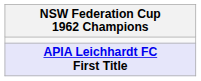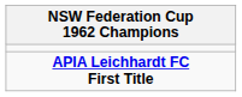row 3 | column 1: lavender background -> no background
